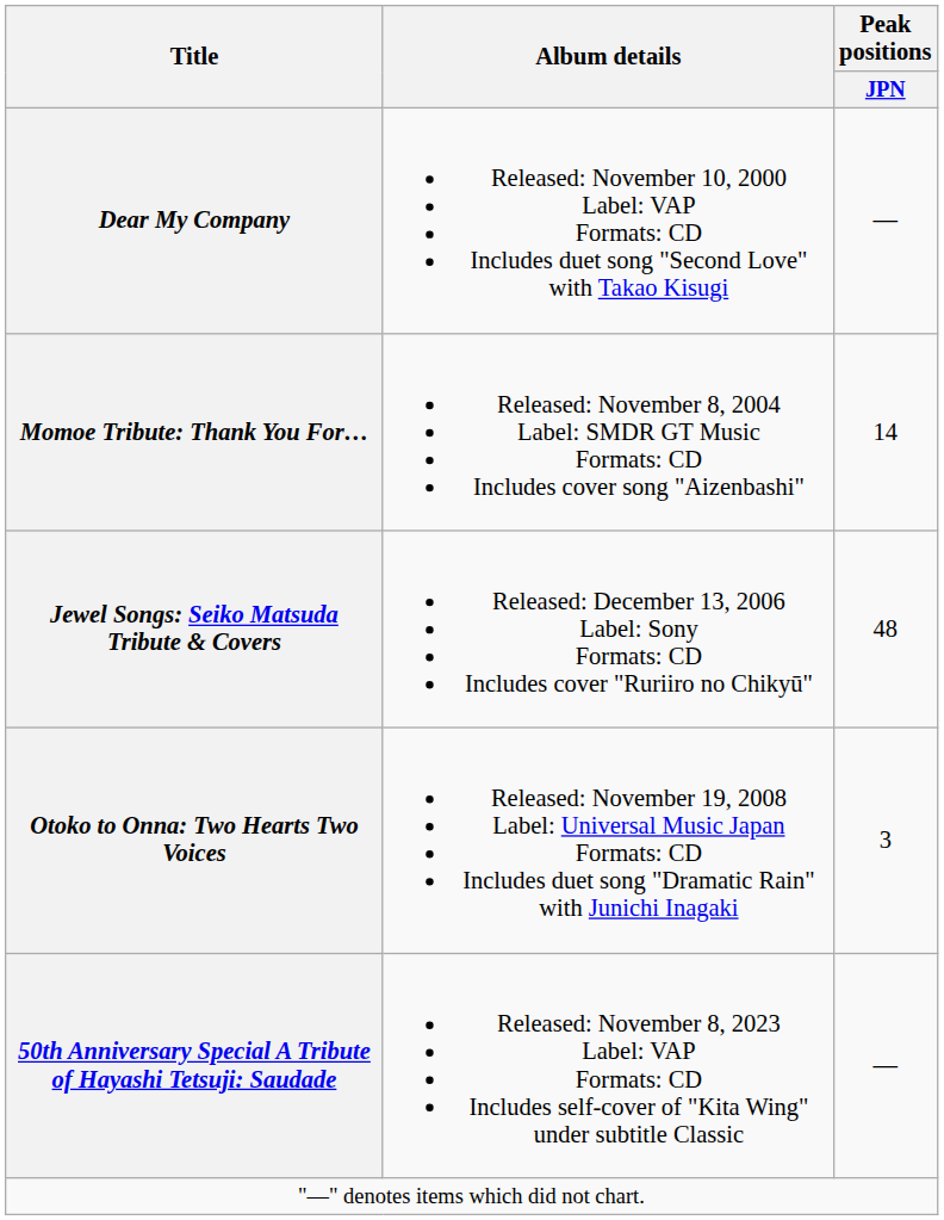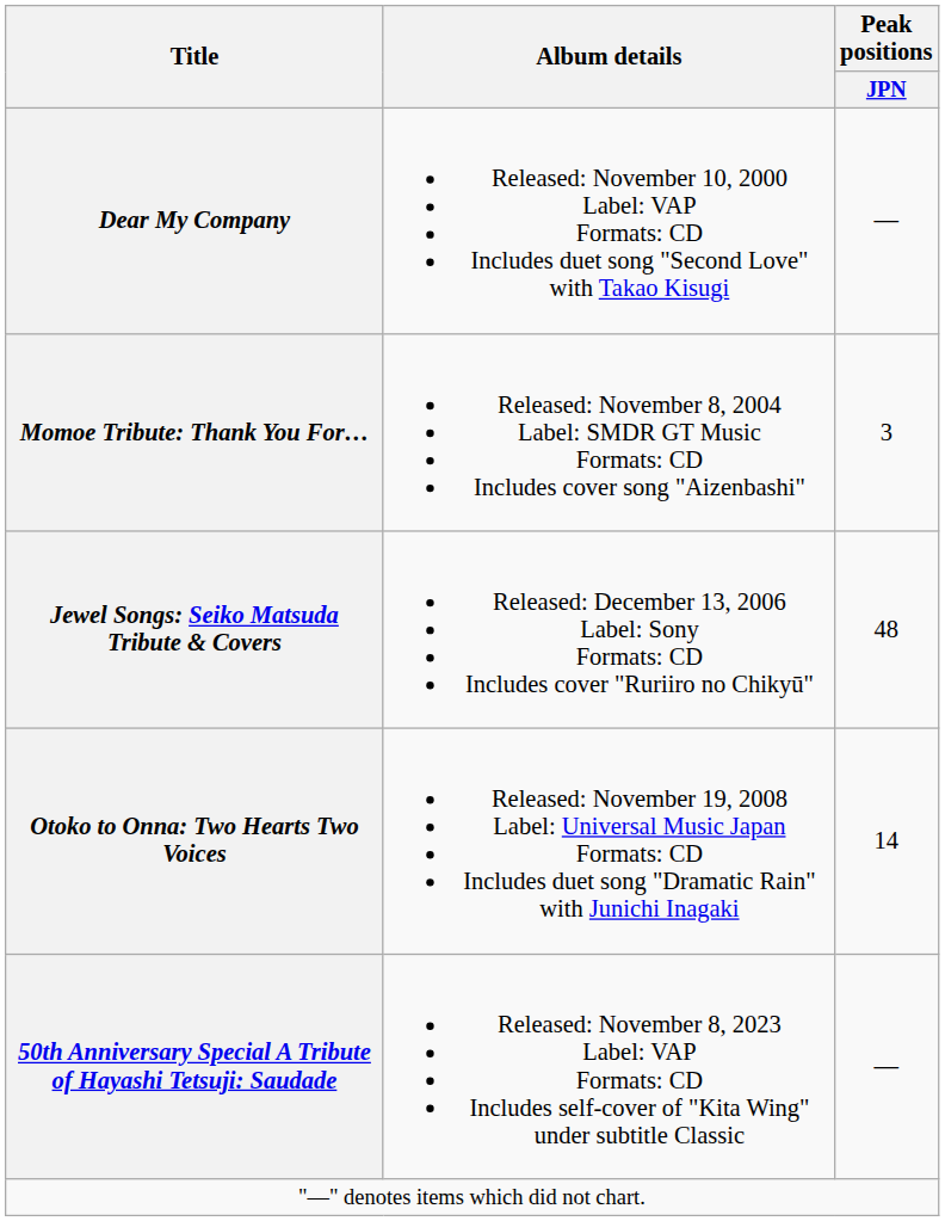Momoe Tribute: Thank You For… | Peak positions / JPN: 14 -> 3
Otoko to Onna: Two Hearts Two Voices | Peak positions / JPN: 3 -> 14
